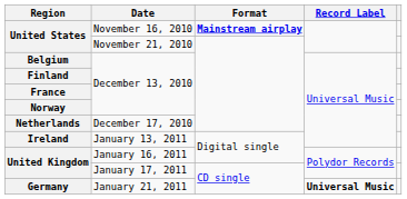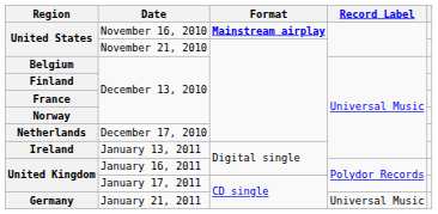Germany | Record Label: bold -> normal
